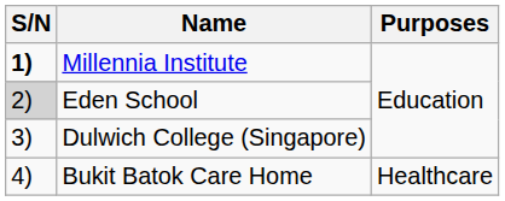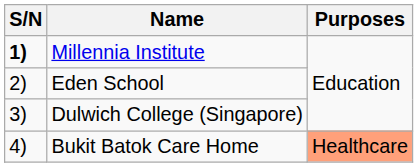Eden School | S/N: lightgrey background -> no background
Bukit Batok Care Home | Purposes: no background -> lightsalmon background
